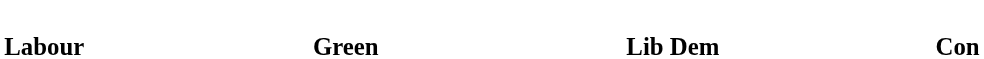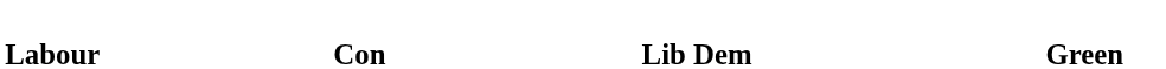columns swapped: 13 <-> 5
